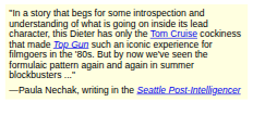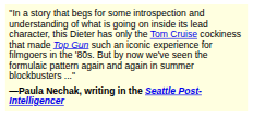row 2 | column 1: normal -> bold
